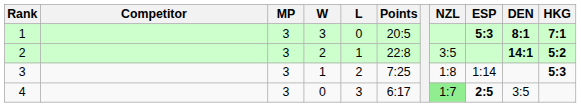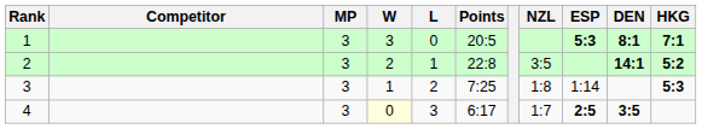4 | W: no background -> lightyellow background
4 | NZL: lightgreen background -> no background
4 | DEN: normal -> bold
